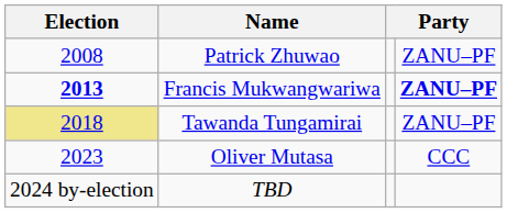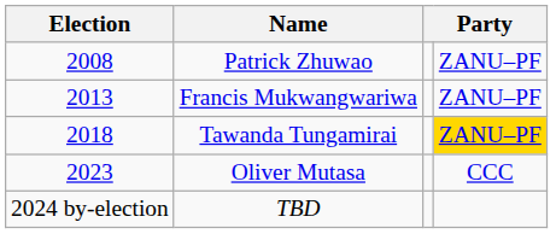Francis Mukwangwariwa | Election: bold -> normal
Francis Mukwangwariwa | column 4: bold -> normal
Tawanda Tungamirai | Election: khaki background -> no background
Tawanda Tungamirai | column 4: no background -> gold background
